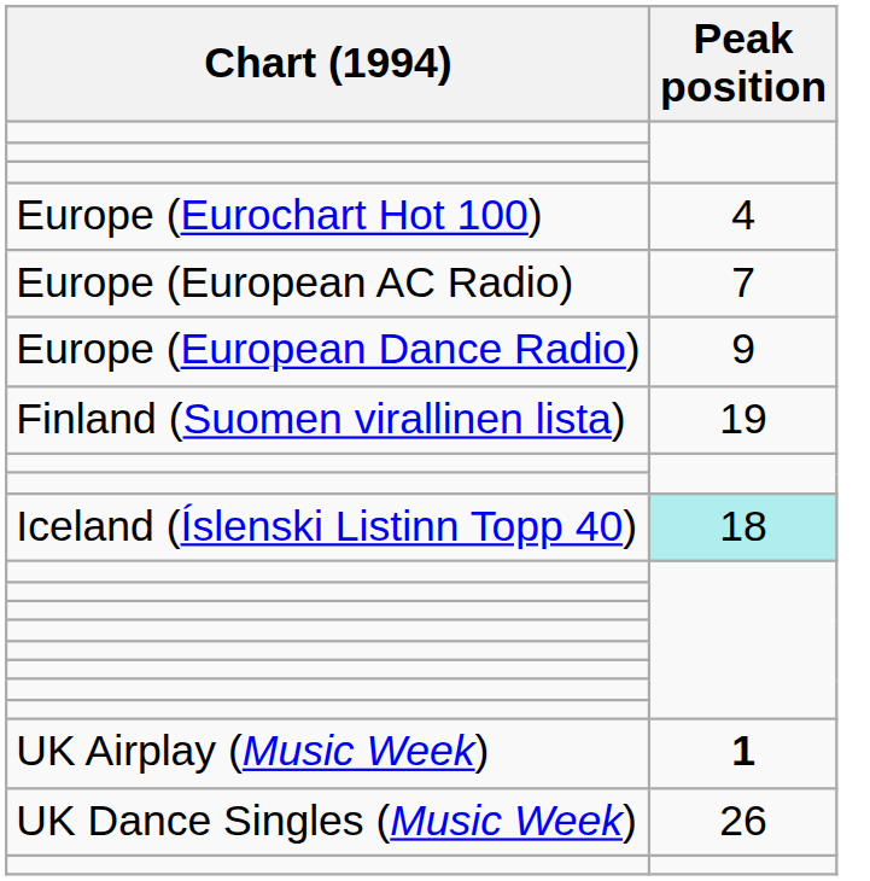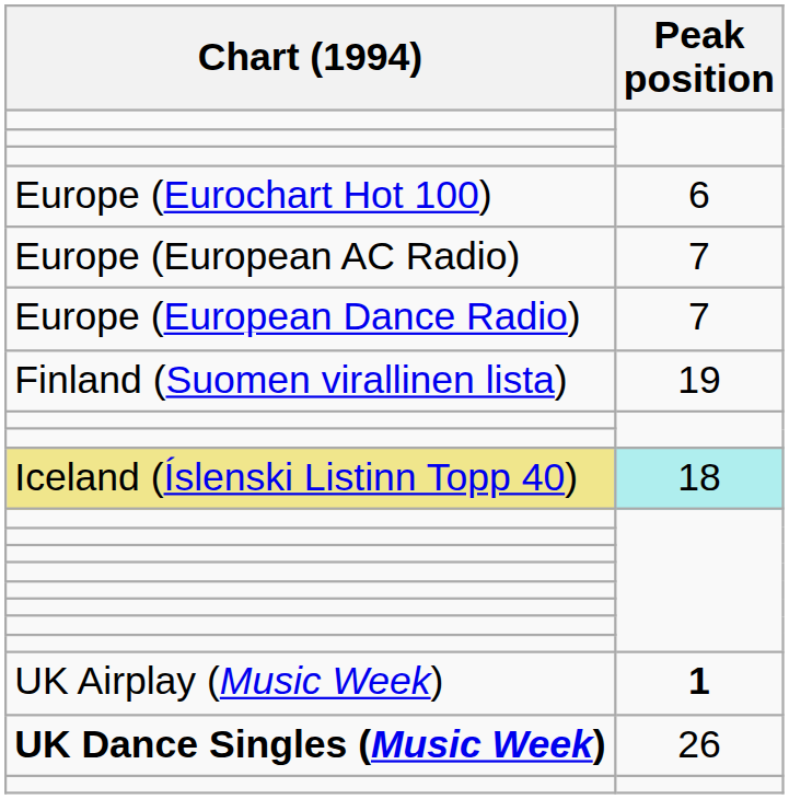row 5 | Peak position: 4 -> 6
row 7 | Peak position: 9 -> 7
row 11 | Chart (1994): no background -> khaki background
row 21 | Chart (1994): normal -> bold
